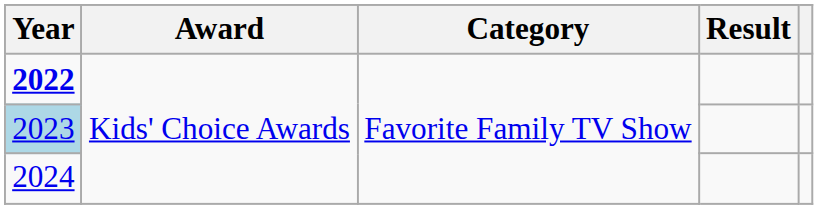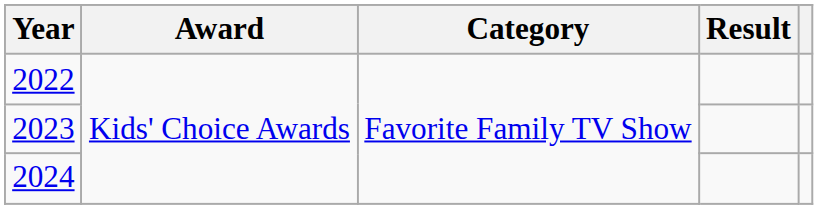2022 | Year: bold -> normal
2023 | Year: lightblue background -> no background
